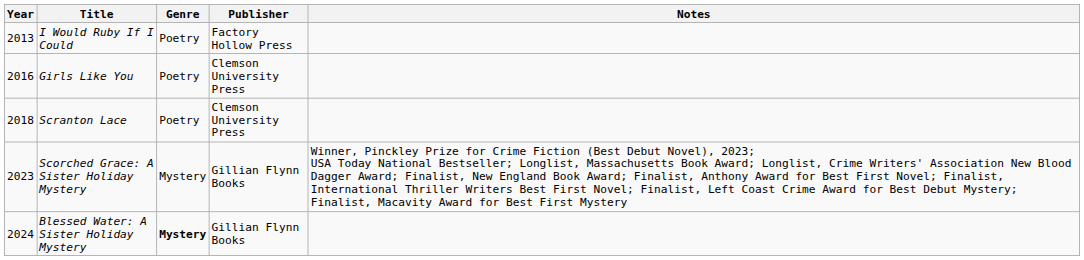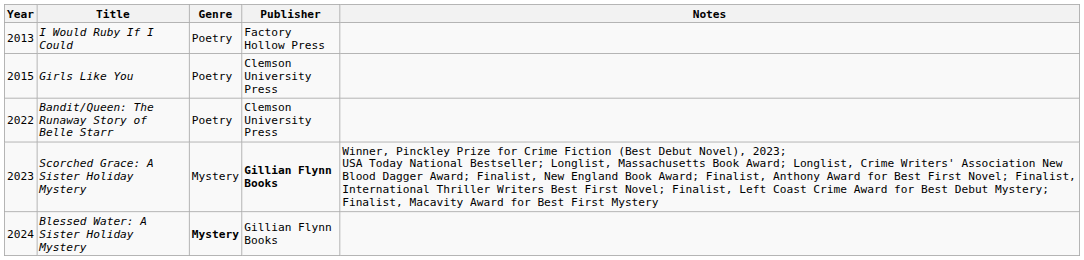Girls Like You | Year: 2016 -> 2015
- row: 2018 | Scranton Lace | Poetry | Clemson University Press
+ row: 2022 | Bandit/Queen: The Runaway Story of Belle Starr | Poetry | Clemson University Press
Scorched Grace: A Sister Holiday Mystery | Publisher: normal -> bold
